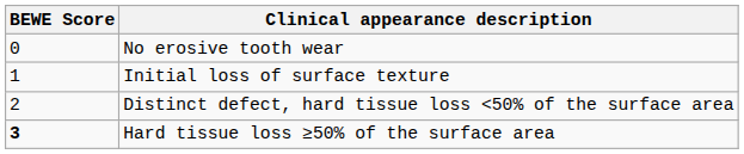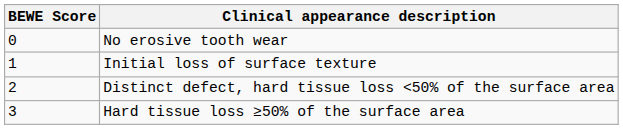Hard tissue loss ≥50% of the surface area | BEWE Score: bold -> normal
